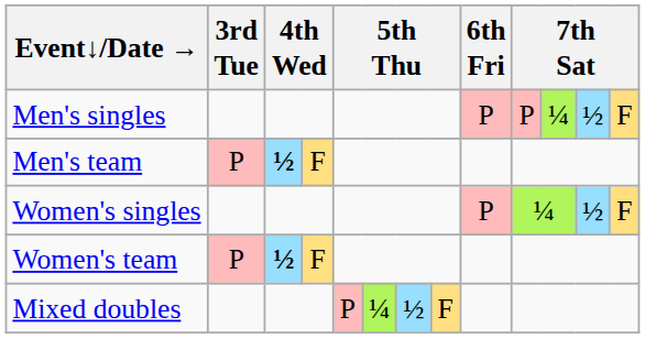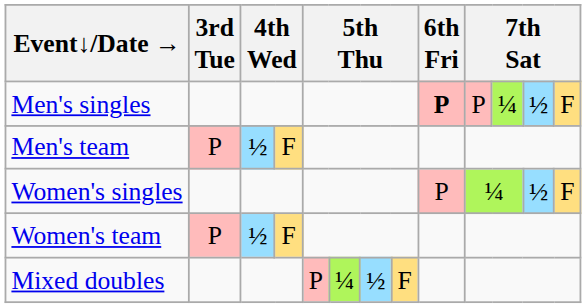Men's singles | 6th Fri: normal -> bold
Men's team | column 3: bold -> normal
Women's team | column 3: bold -> normal
